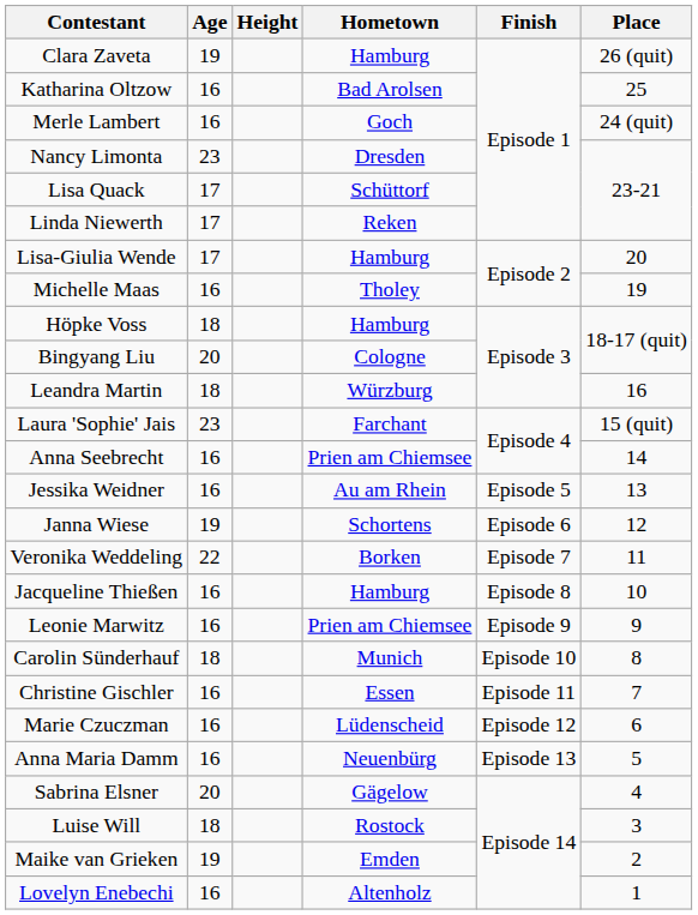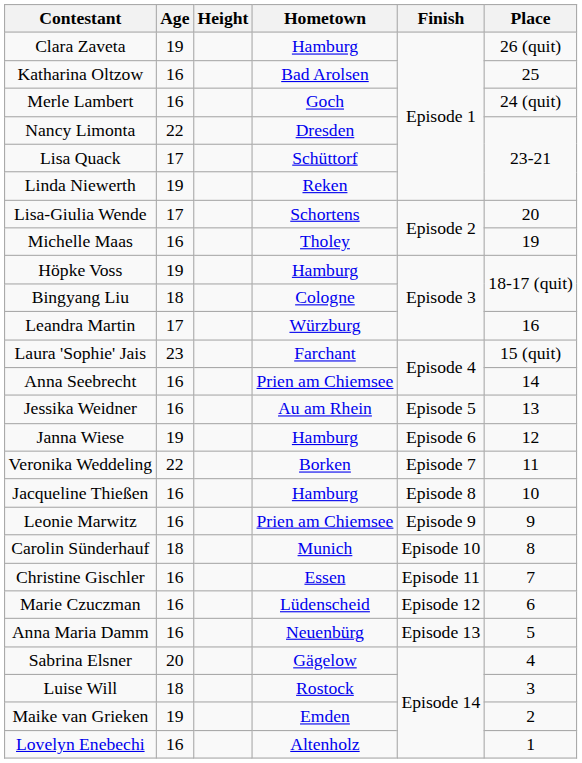Nancy Limonta | Age: 23 -> 22
Linda Niewerth | Age: 17 -> 19
Lisa-Giulia Wende | Hometown: Hamburg -> Schortens
Höpke Voss | Age: 18 -> 19
Bingyang Liu | Age: 20 -> 18
Leandra Martin | Age: 18 -> 17
Janna Wiese | Hometown: Schortens -> Hamburg
